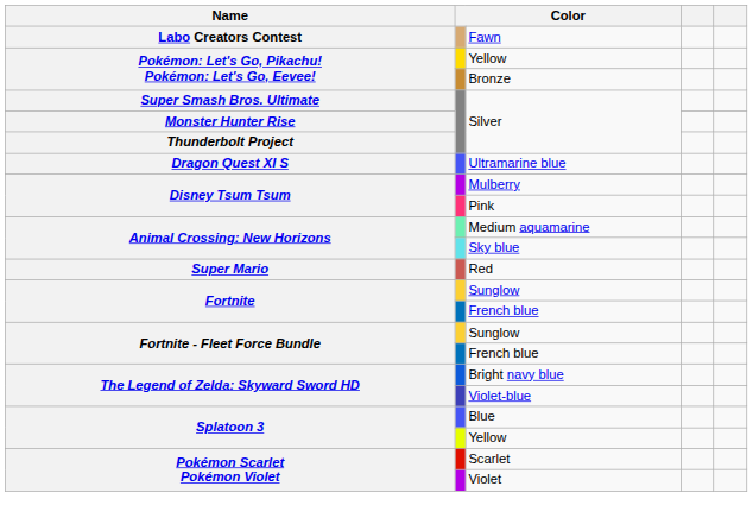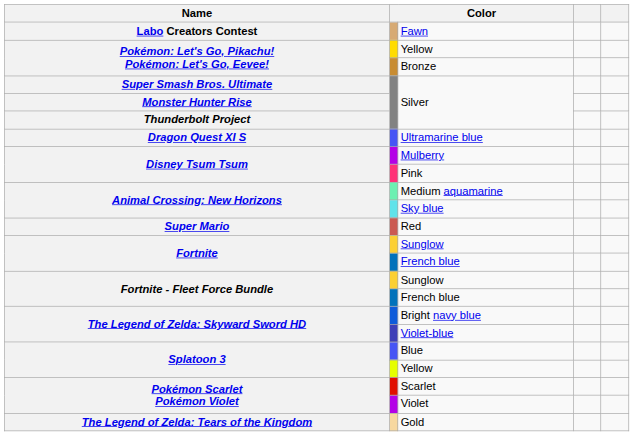+ row: The Legend of Zelda: Tears of the Kingdom | Gold
